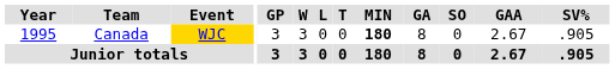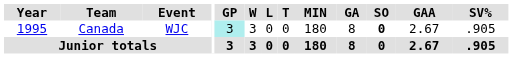Canada | Event: gold background -> no background
Canada | GP: no background -> paleturquoise background
Canada | MIN: bold -> normal
Canada | SO: normal -> bold
